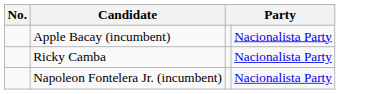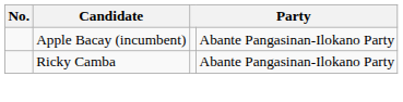Apple Bacay (incumbent) | column 4: Nacionalista Party -> Abante Pangasinan-Ilokano Party
Ricky Camba | column 4: Nacionalista Party -> Abante Pangasinan-Ilokano Party
- row: Napoleon Fontelera Jr. (incumbent) | Nacionalista Party
